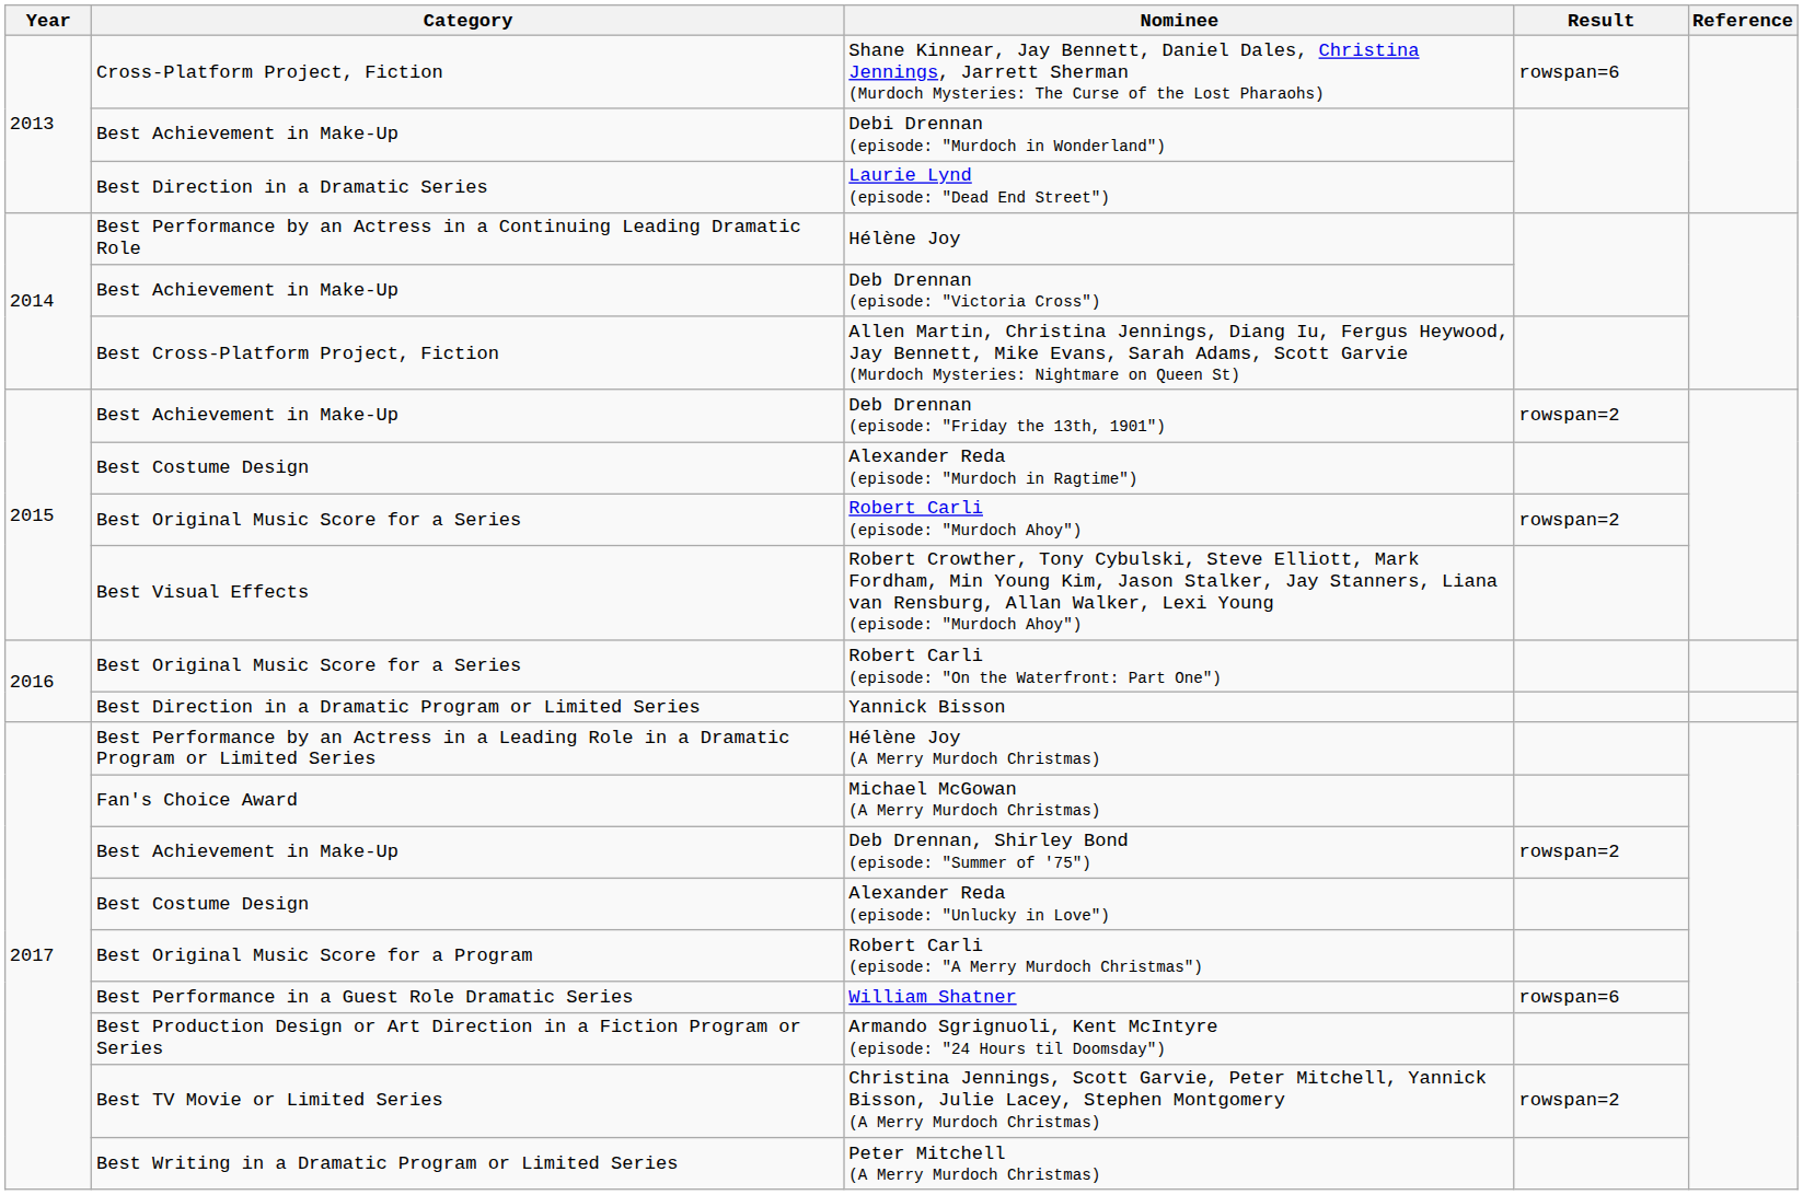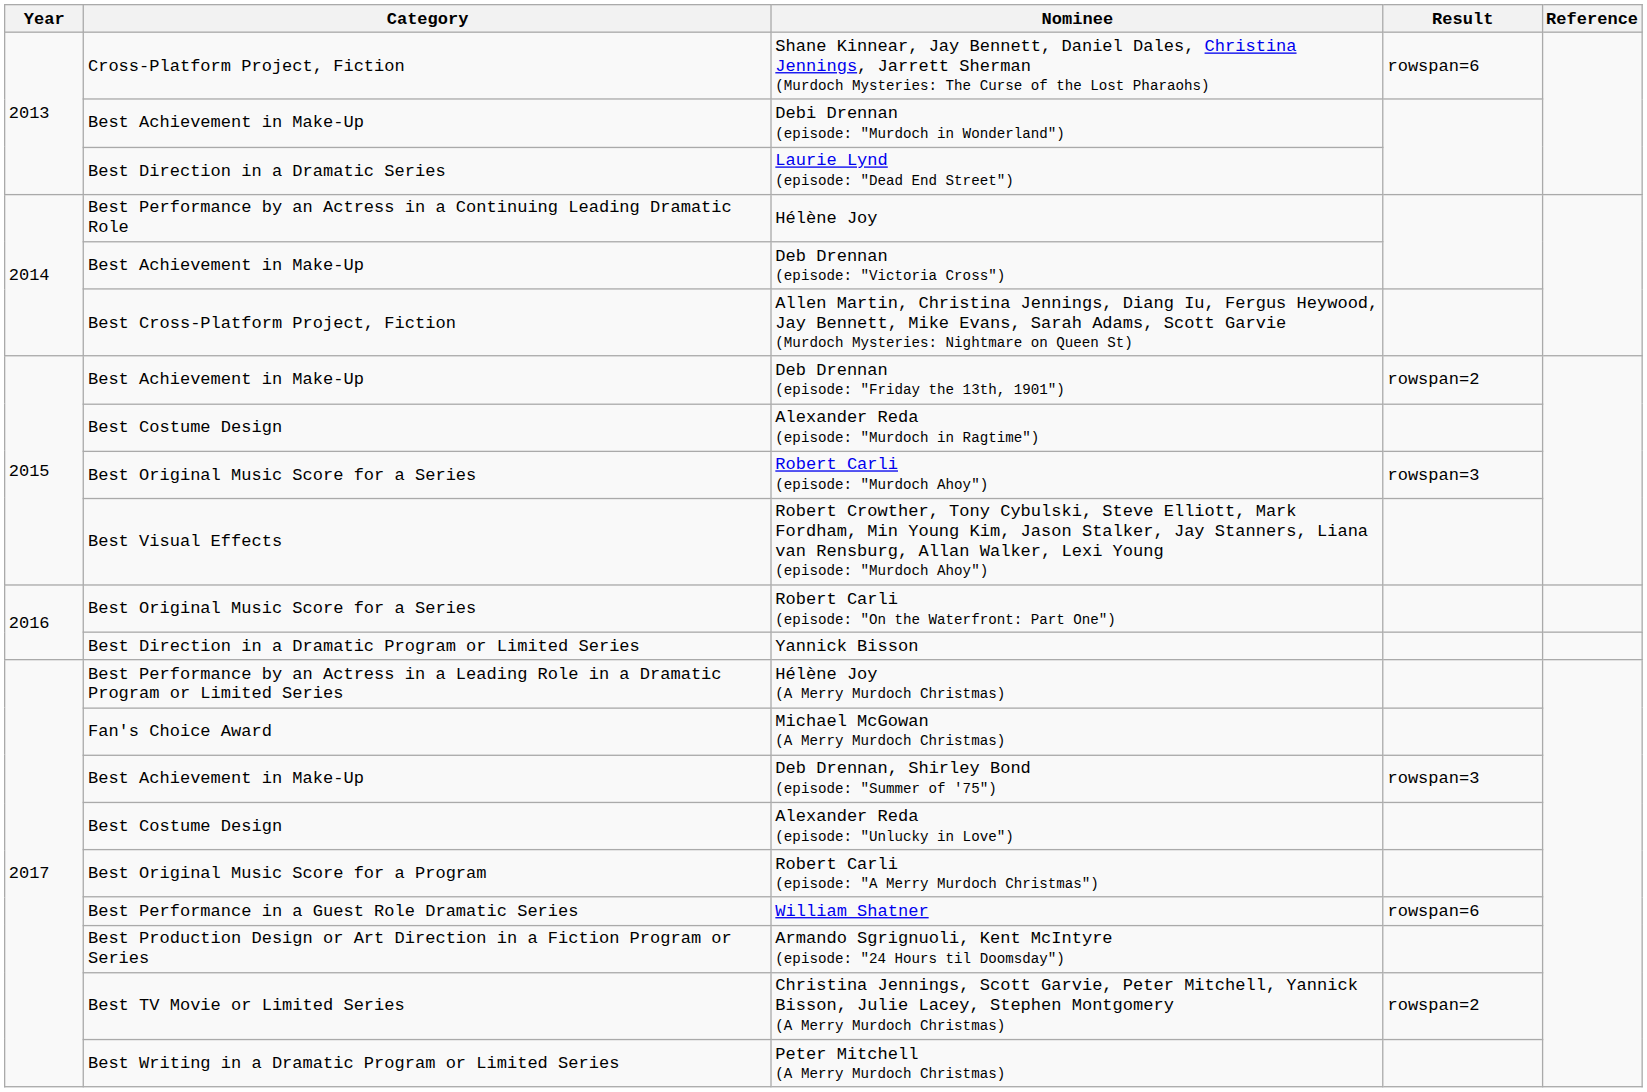Robert Carli (episode: "Murdoch Ahoy") | Result: rowspan=2 -> rowspan=3
Deb Drennan, Shirley Bond (episode: "Summer of '75") | Result: rowspan=2 -> rowspan=3
